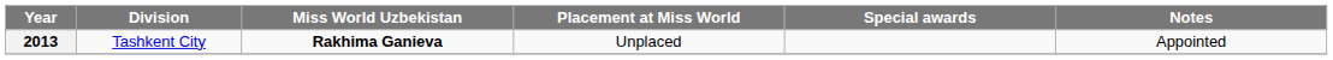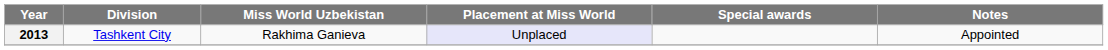2013 | Miss World Uzbekistan: bold -> normal
2013 | Placement at Miss World: no background -> lavender background
